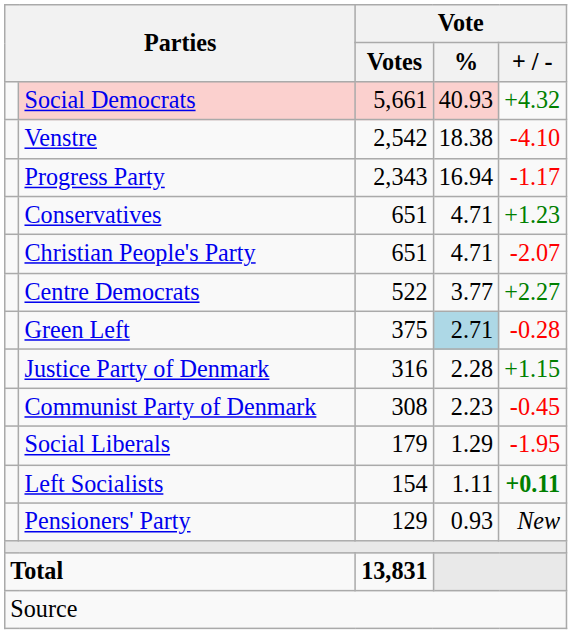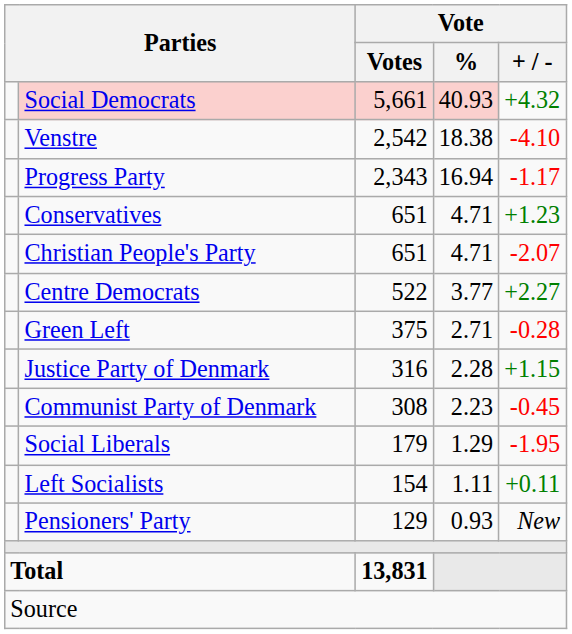Green Left | Vote / %: lightblue background -> no background
Left Socialists | Vote / + / -: bold -> normal
